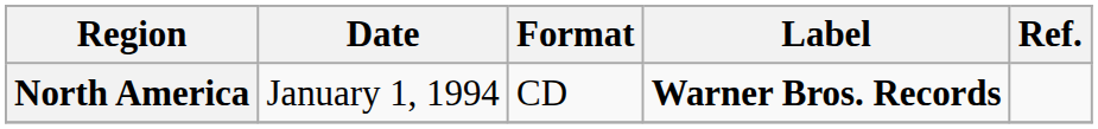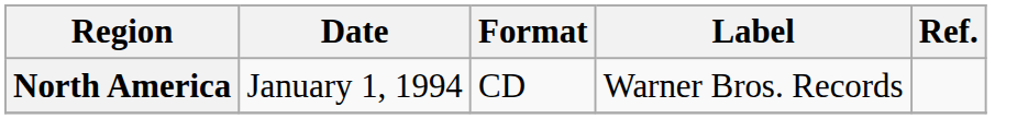North America | Label: bold -> normal
